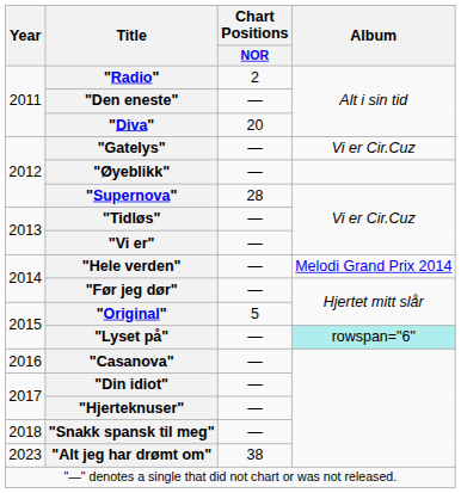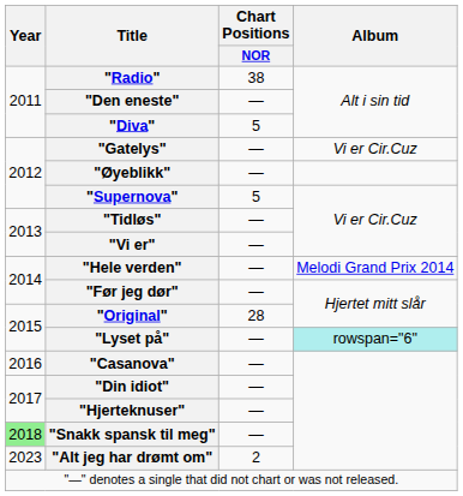"Radio" | Chart Positions / NOR: 2 -> 38
"Diva" | Chart Positions / NOR: 20 -> 5
"Supernova" | Chart Positions / NOR: 28 -> 5
"Original" | Chart Positions / NOR: 5 -> 28
"Snakk spansk til meg" | Year: no background -> lightgreen background
"Alt jeg har drømt om" | Chart Positions / NOR: 38 -> 2
